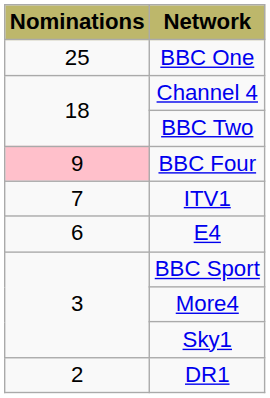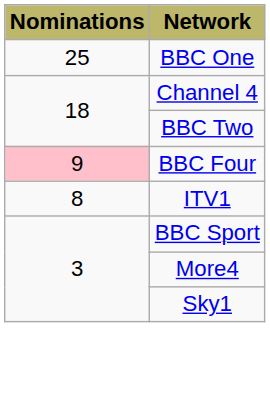ITV1 | Nominations: 7 -> 8
- row: 6 | E4
- row: 2 | DR1
